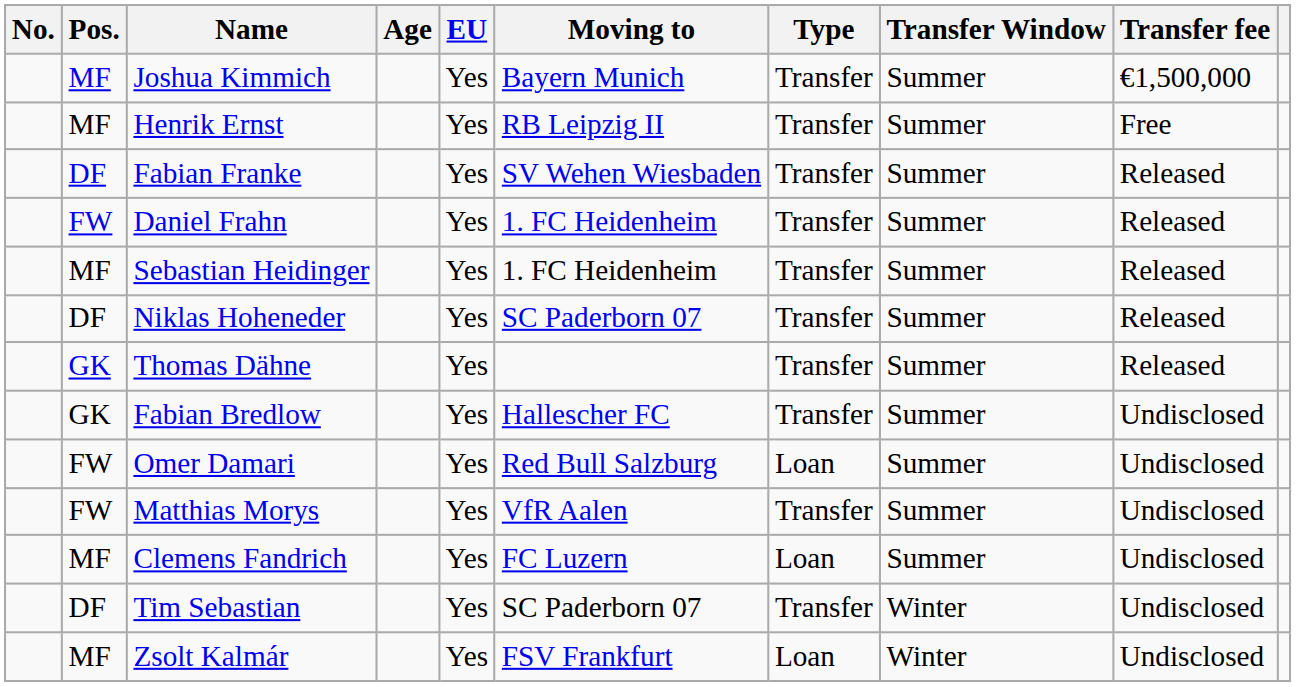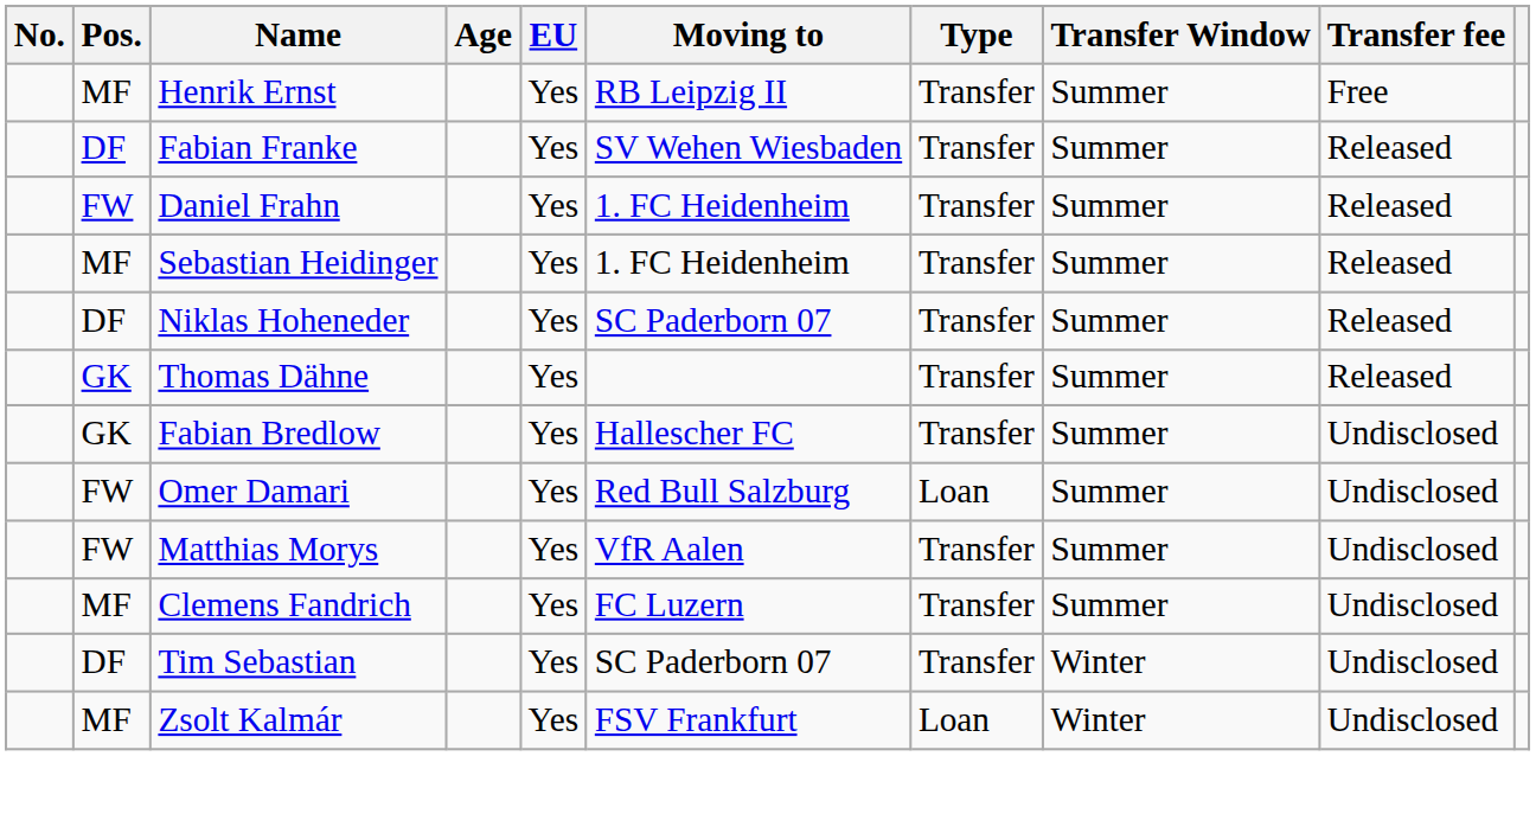- row: MF | Joshua Kimmich | Yes | Bayern Munich | Transfer | Summer | €1,500,000
Clemens Fandrich | Type: Loan -> Transfer
